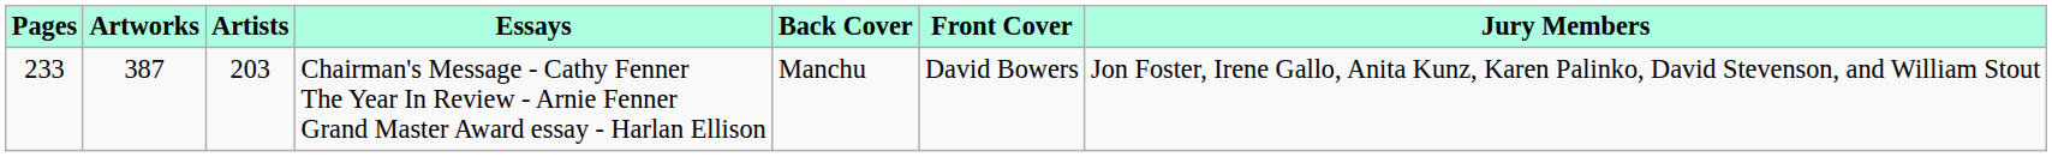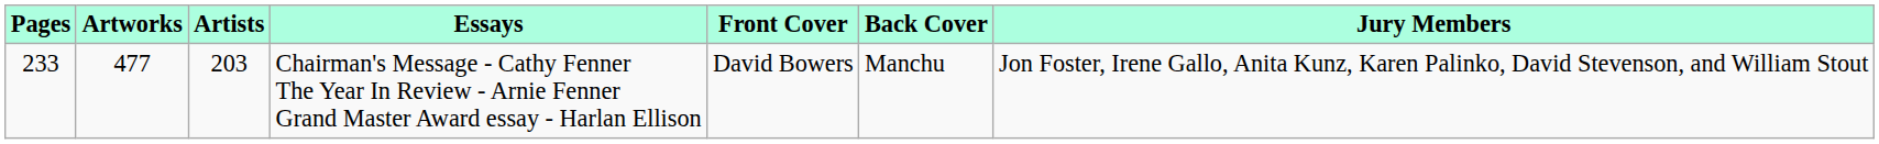columns swapped: Front Cover <-> Back Cover
row 2 | Artworks: 387 -> 477
